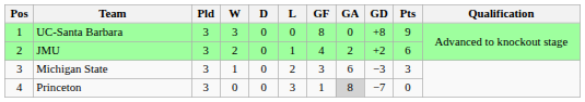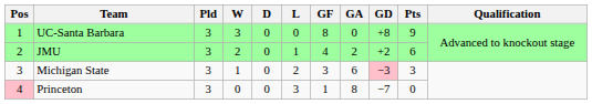Michigan State | GD: no background -> pink background
Princeton | Pos: no background -> pink background
Princeton | GA: lightgrey background -> no background
